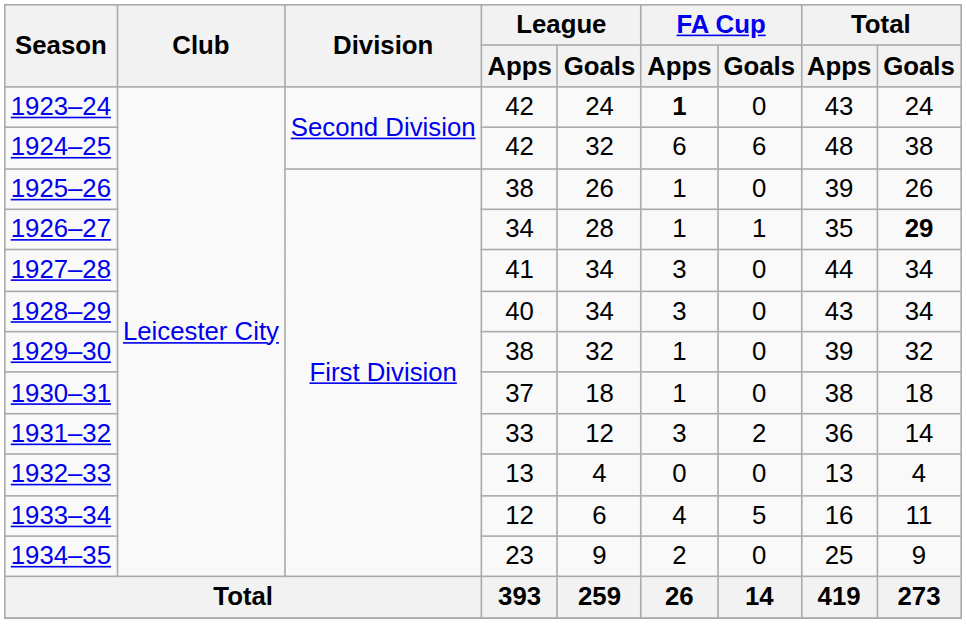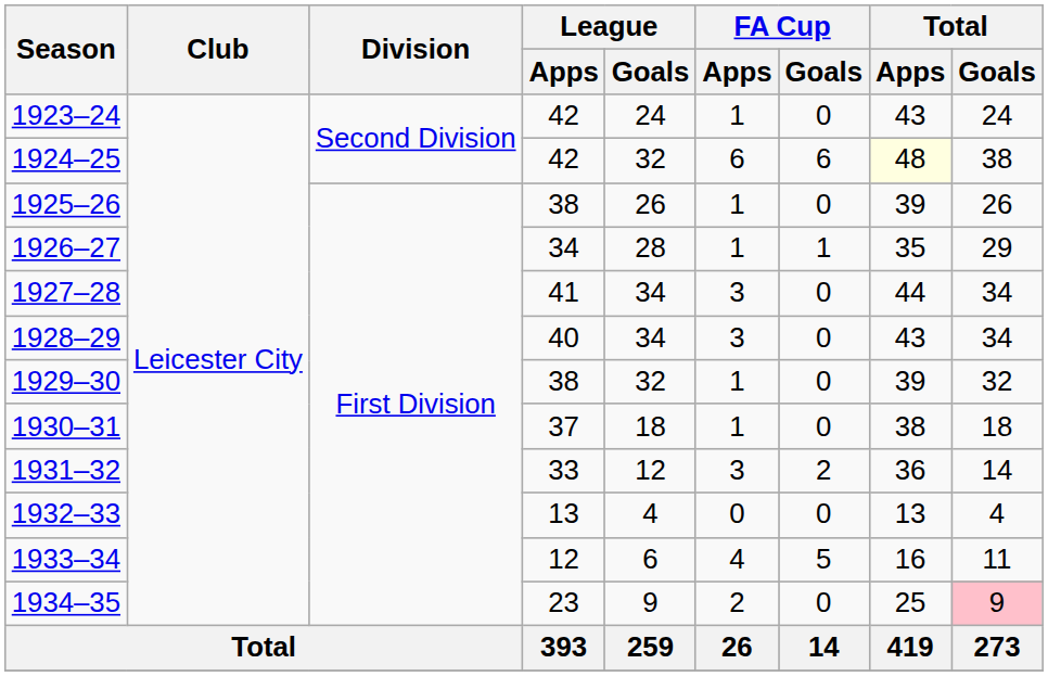1923–24 | FA Cup / Apps: bold -> normal
1924–25 | Total / Apps: no background -> lightyellow background
1926–27 | Total / Goals: bold -> normal
1934–35 | Total / Goals: no background -> pink background
